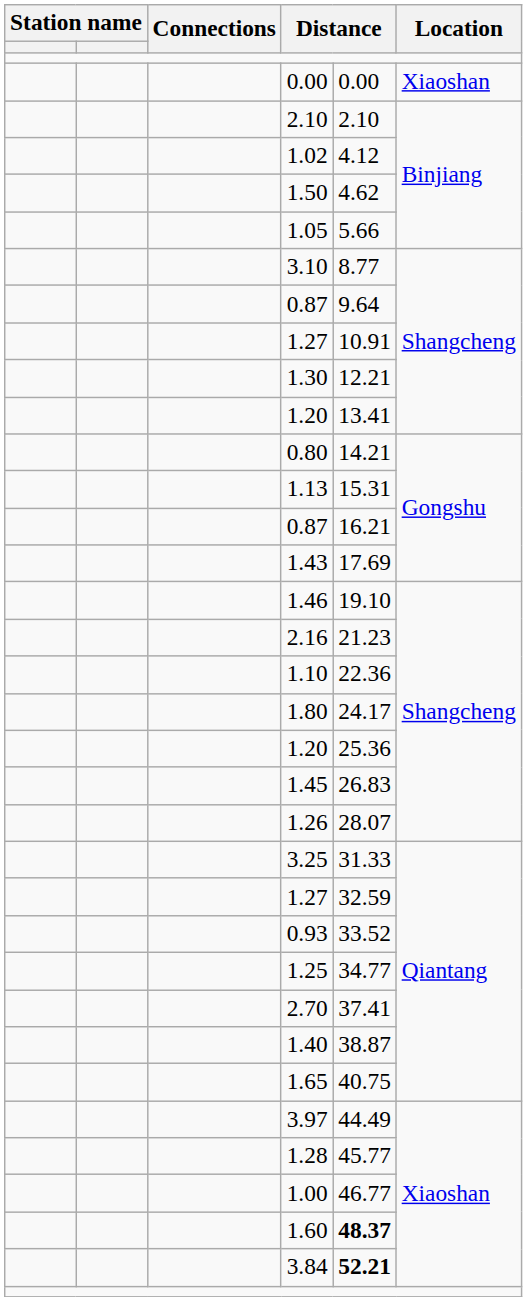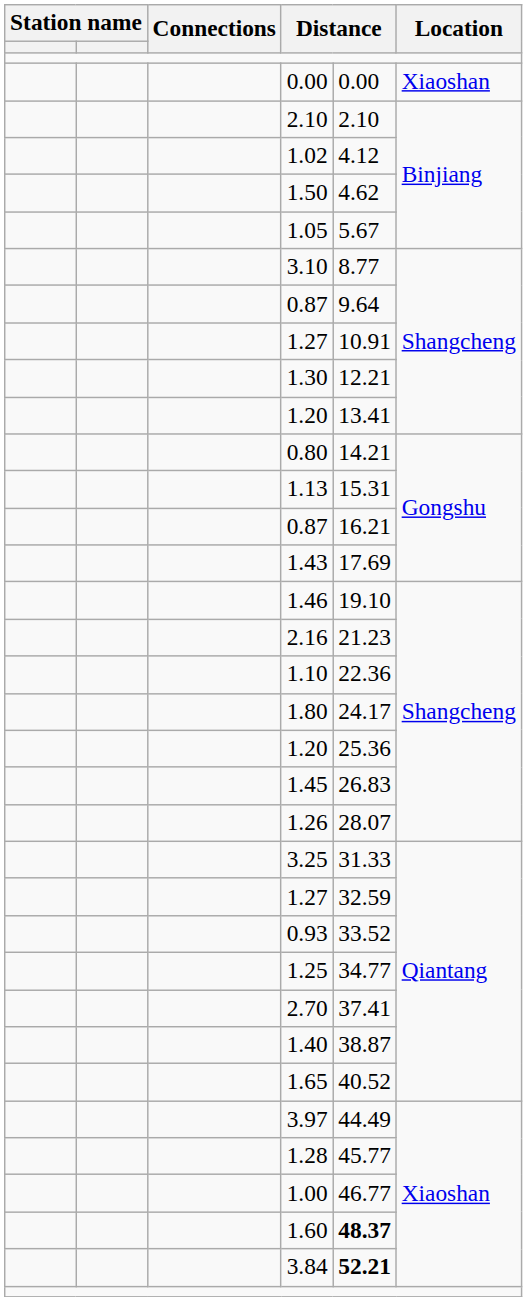1.05 | column 5: 5.66 -> 5.67
1.65 | column 5: 40.75 -> 40.52
